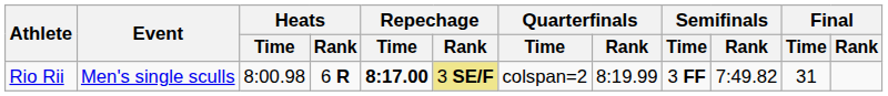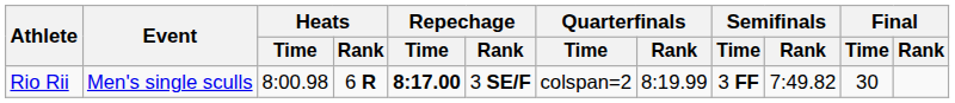Rio Rii | Repechage / Rank: khaki background -> no background
Rio Rii | Final / Time: 31 -> 30
